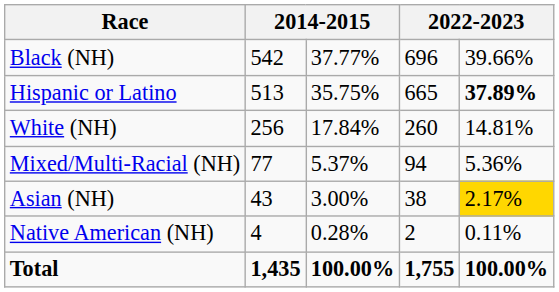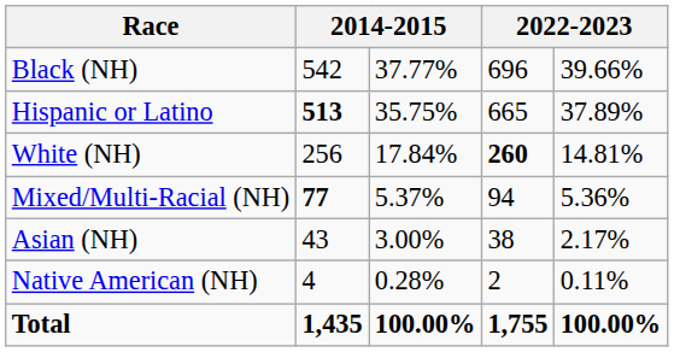Hispanic or Latino | column 2: normal -> bold
Hispanic or Latino | column 5: bold -> normal
White (NH) | column 4: normal -> bold
Mixed/Multi-Racial (NH) | column 2: normal -> bold
Asian (NH) | column 5: gold background -> no background
